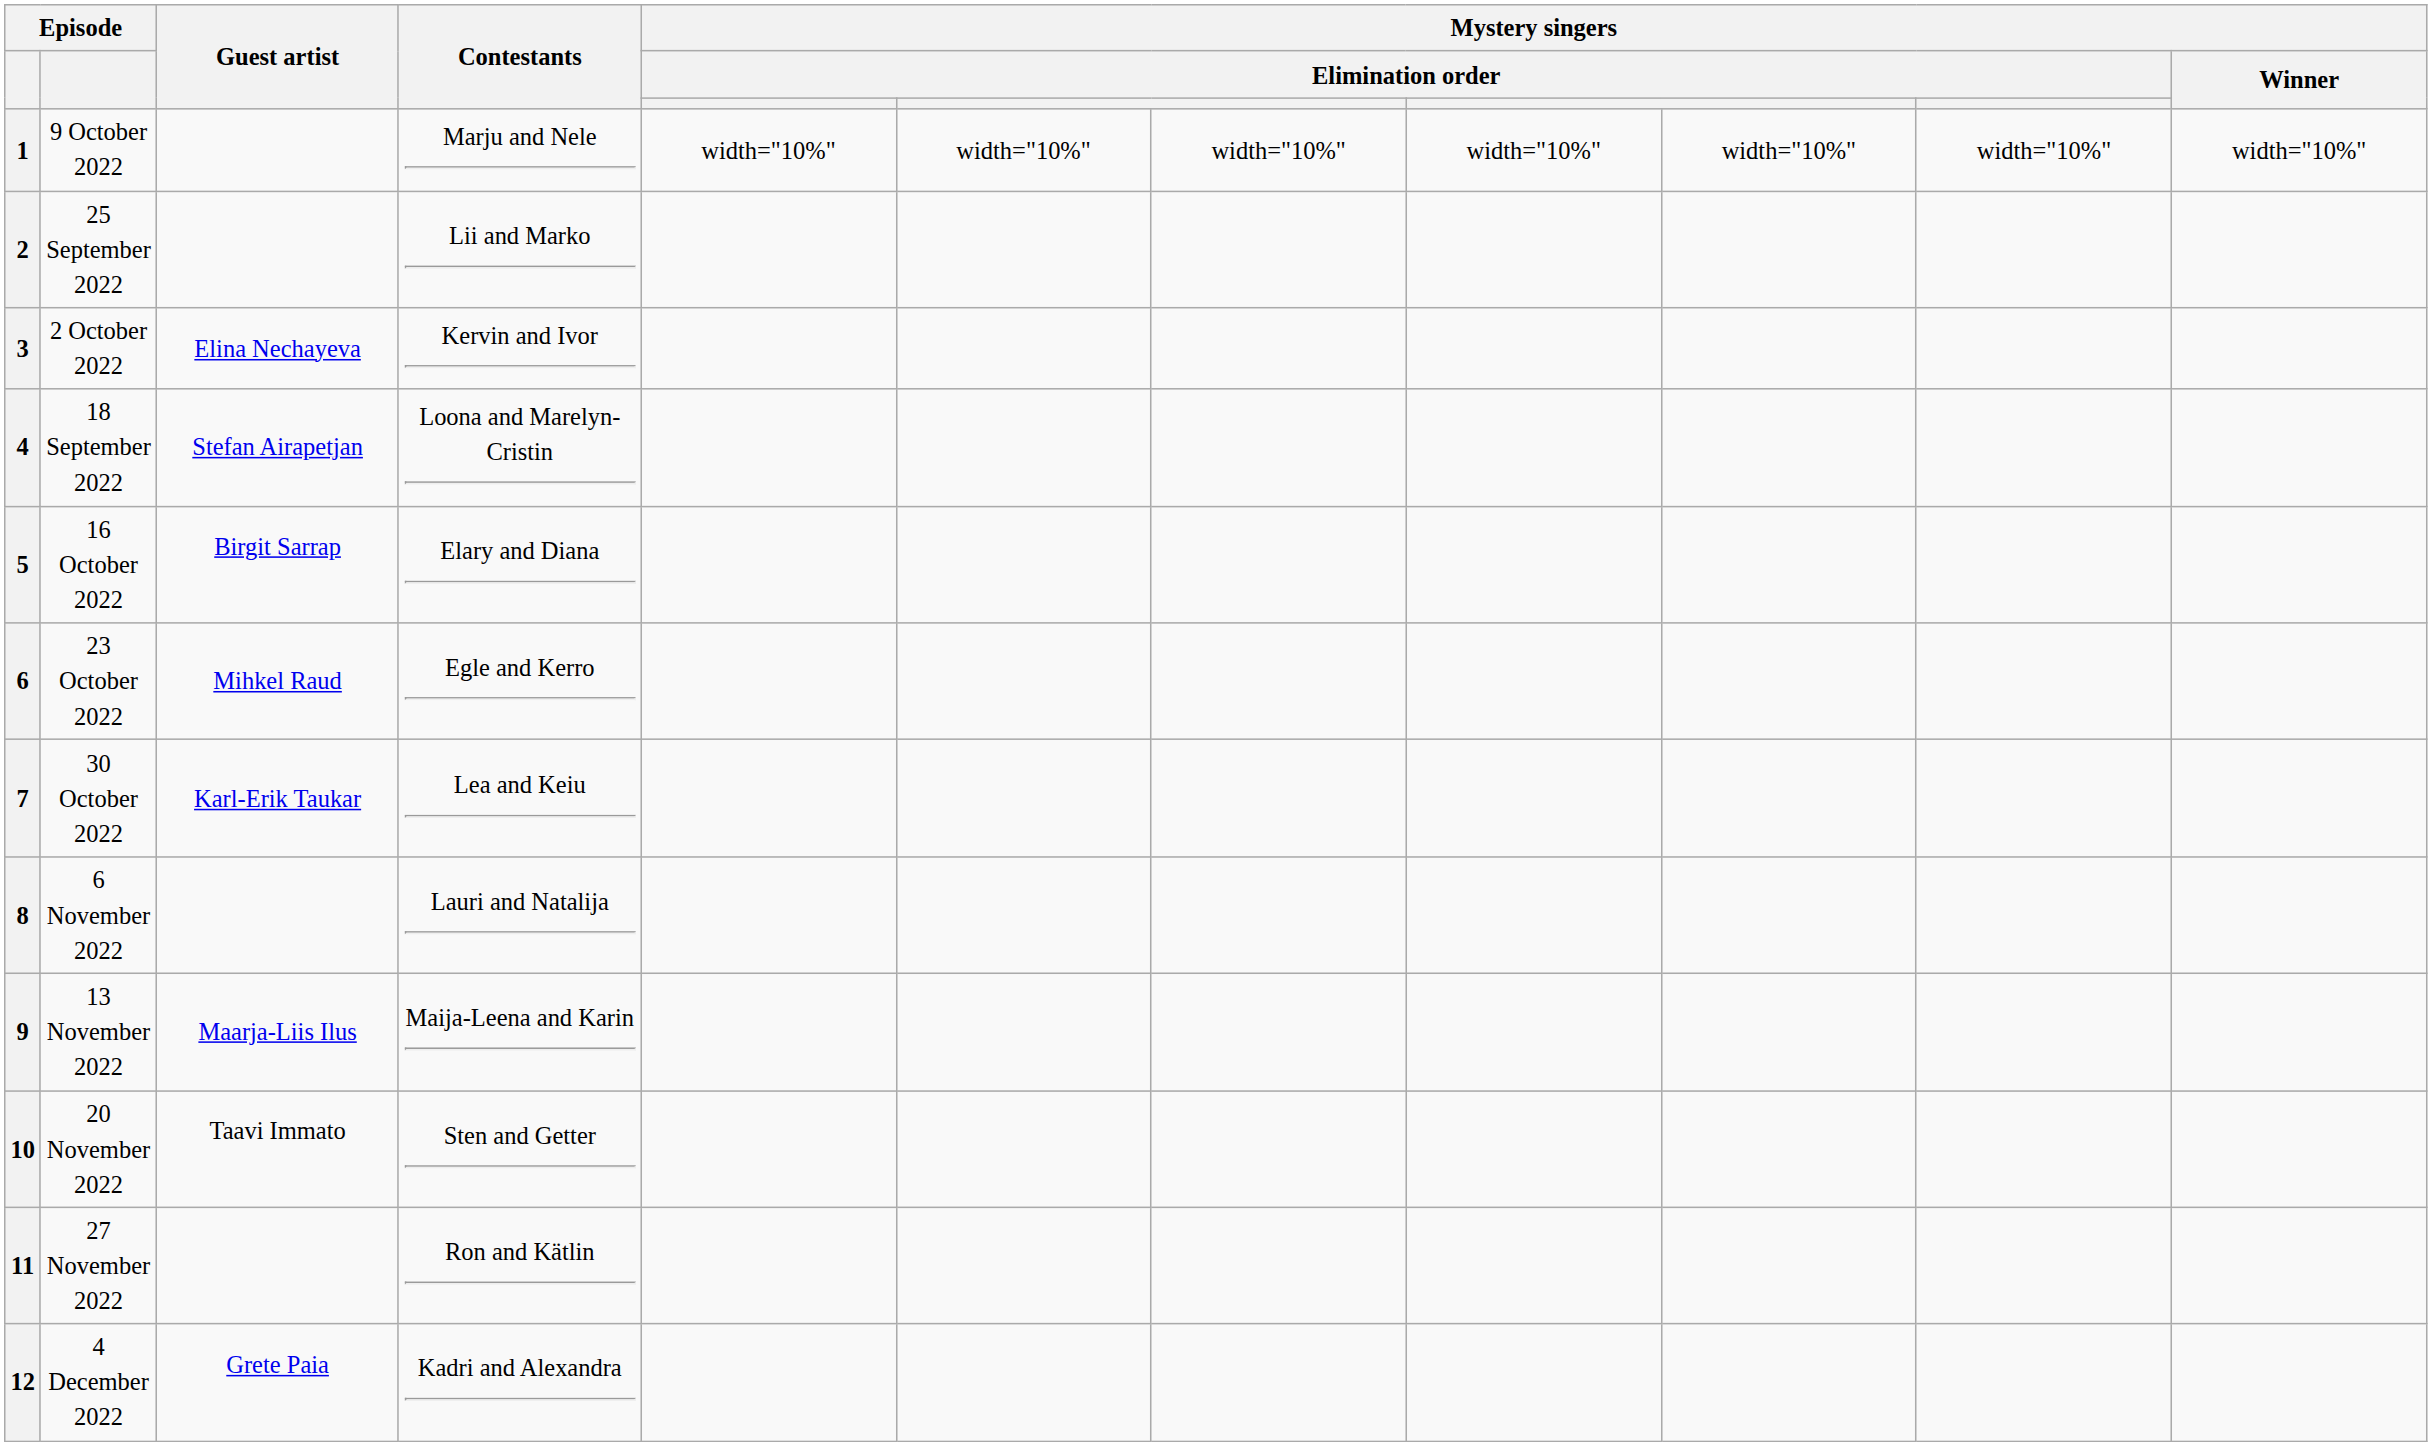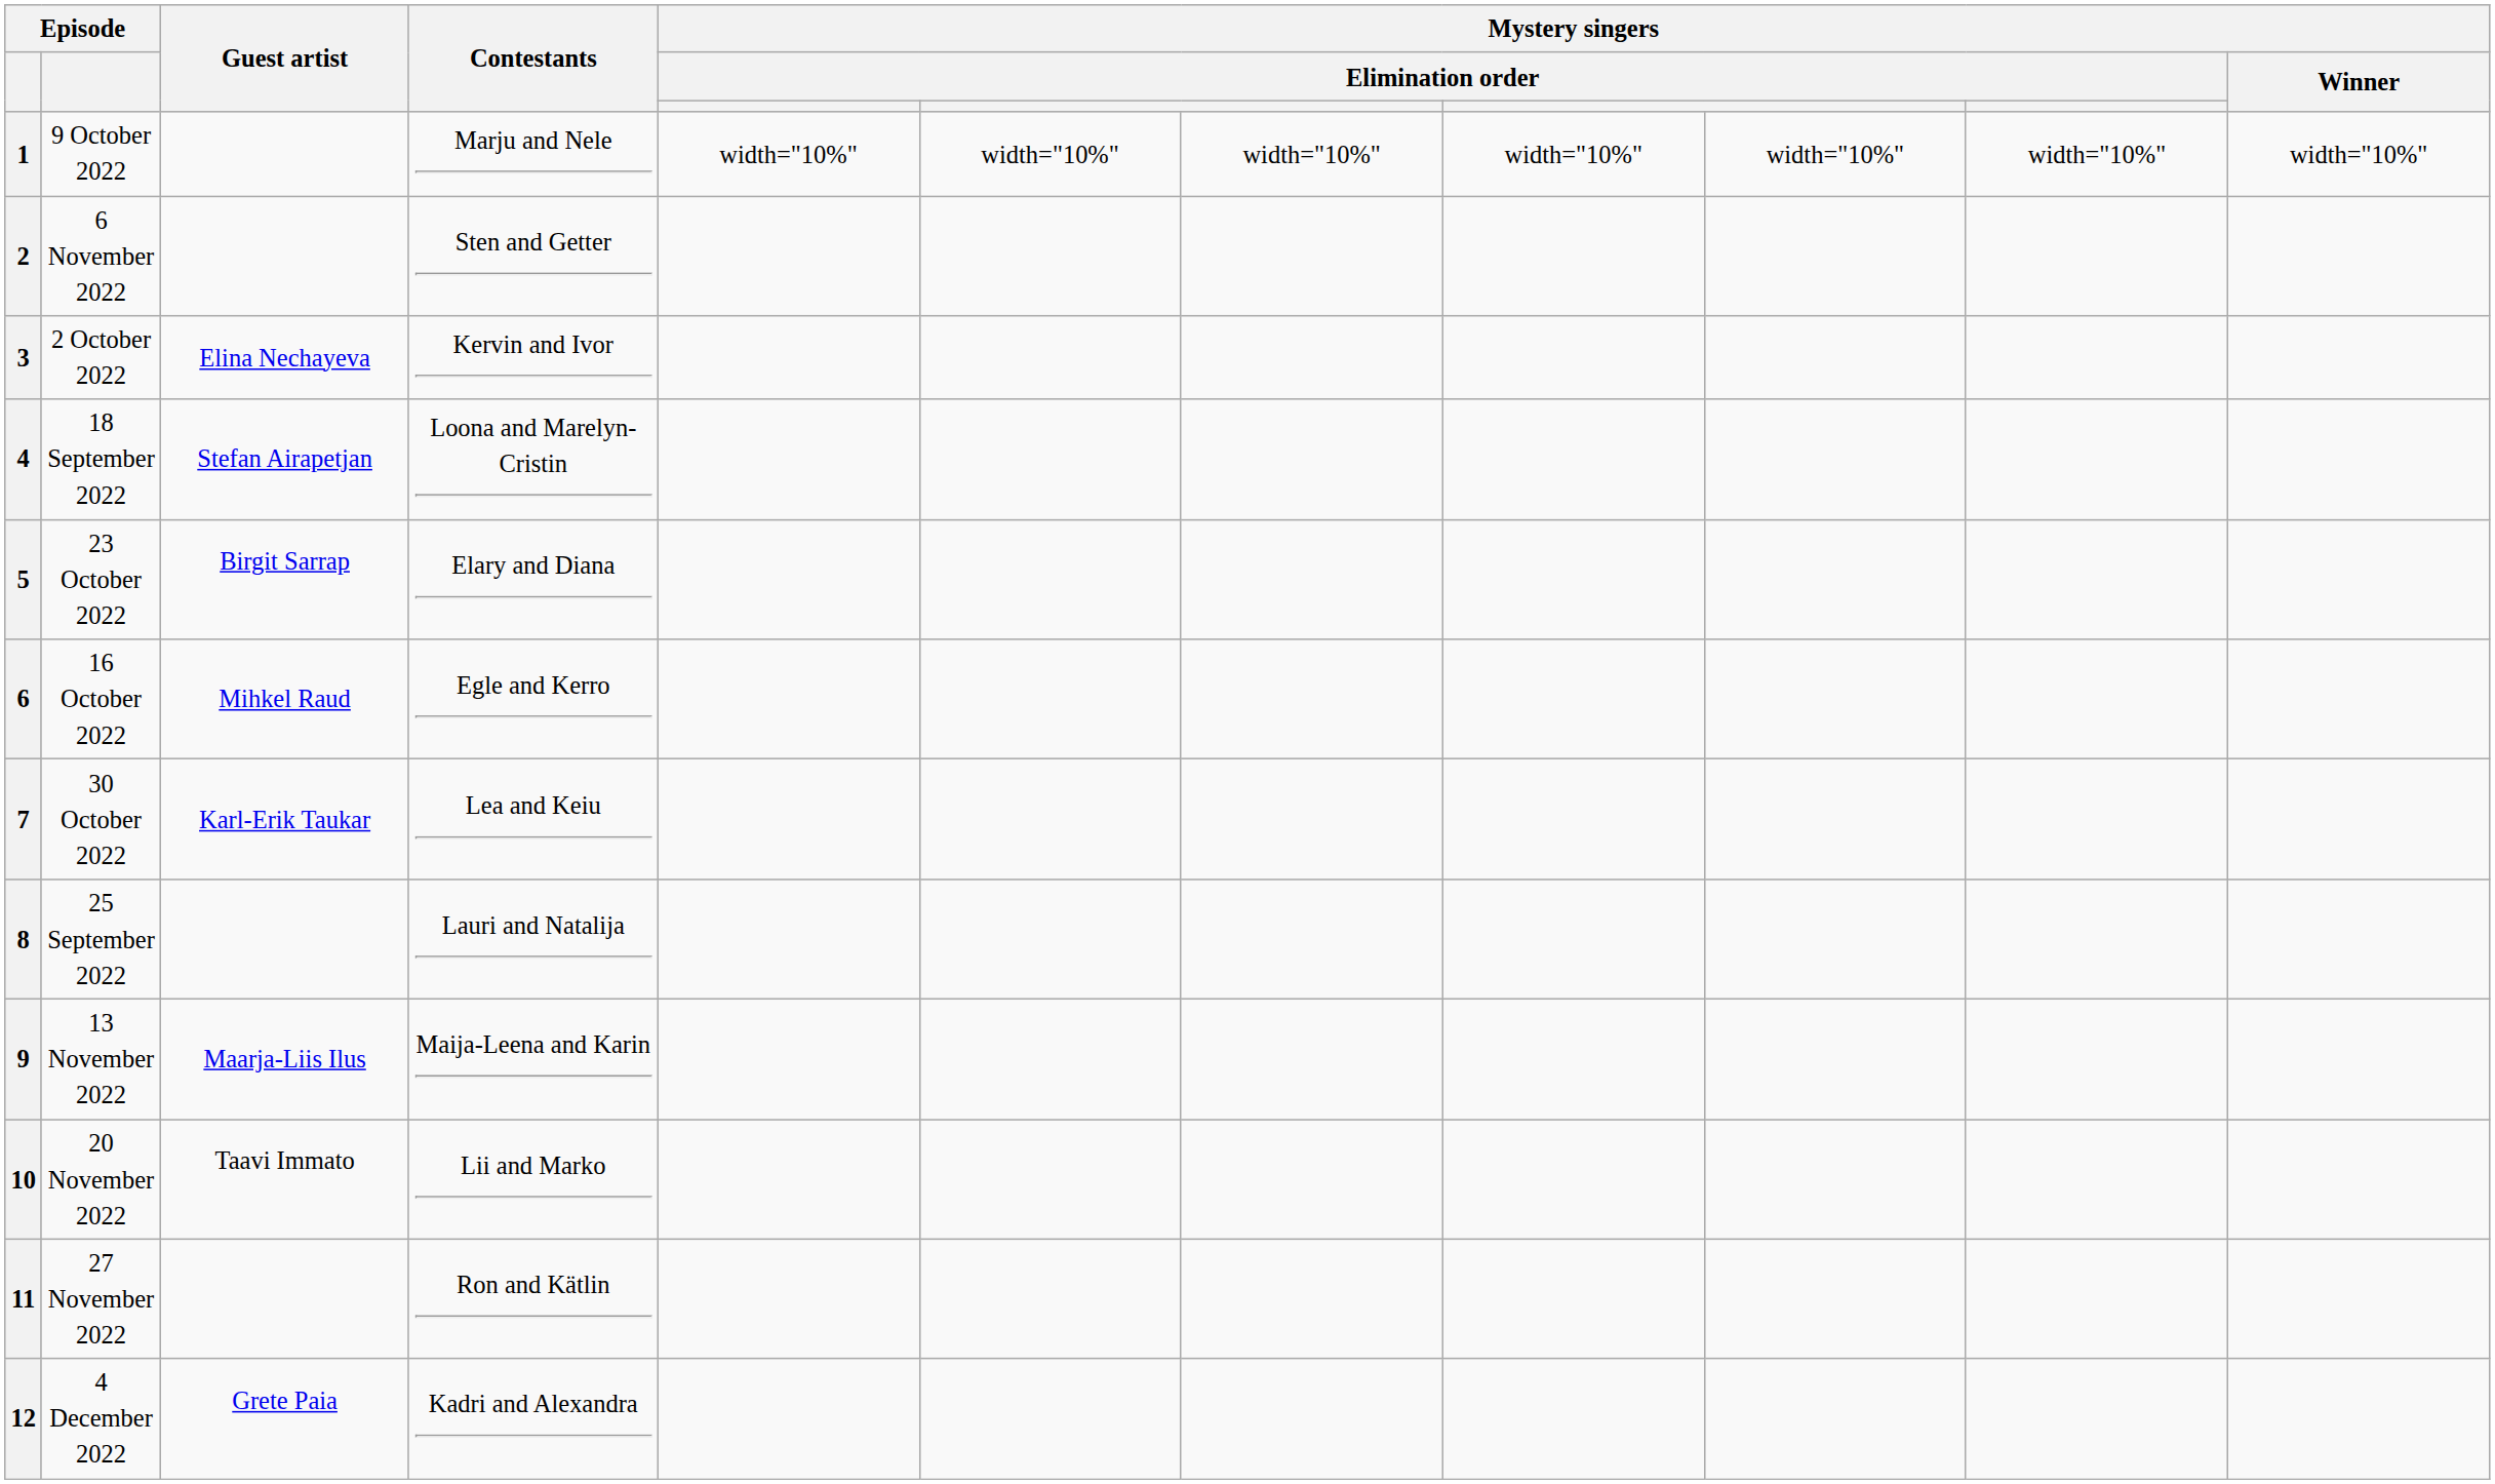2 | column 2: 25 September 2022 -> 6 November 2022
2 | Contestants: Lii and Marko -> Sten and Getter
5 | column 2: 16 October 2022 -> 23 October 2022
6 | column 2: 23 October 2022 -> 16 October 2022
8 | column 2: 6 November 2022 -> 25 September 2022
10 | Contestants: Sten and Getter -> Lii and Marko
